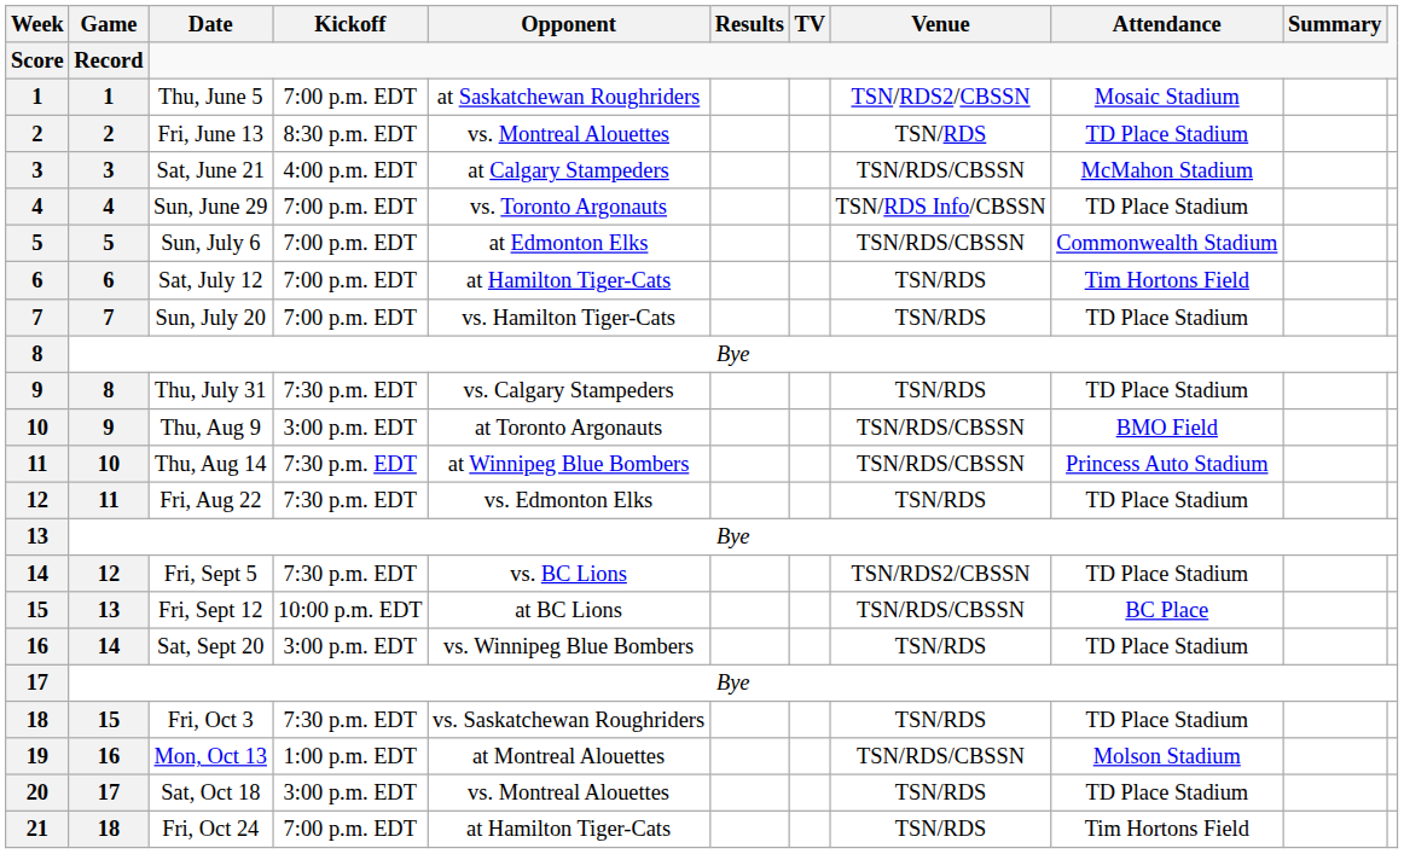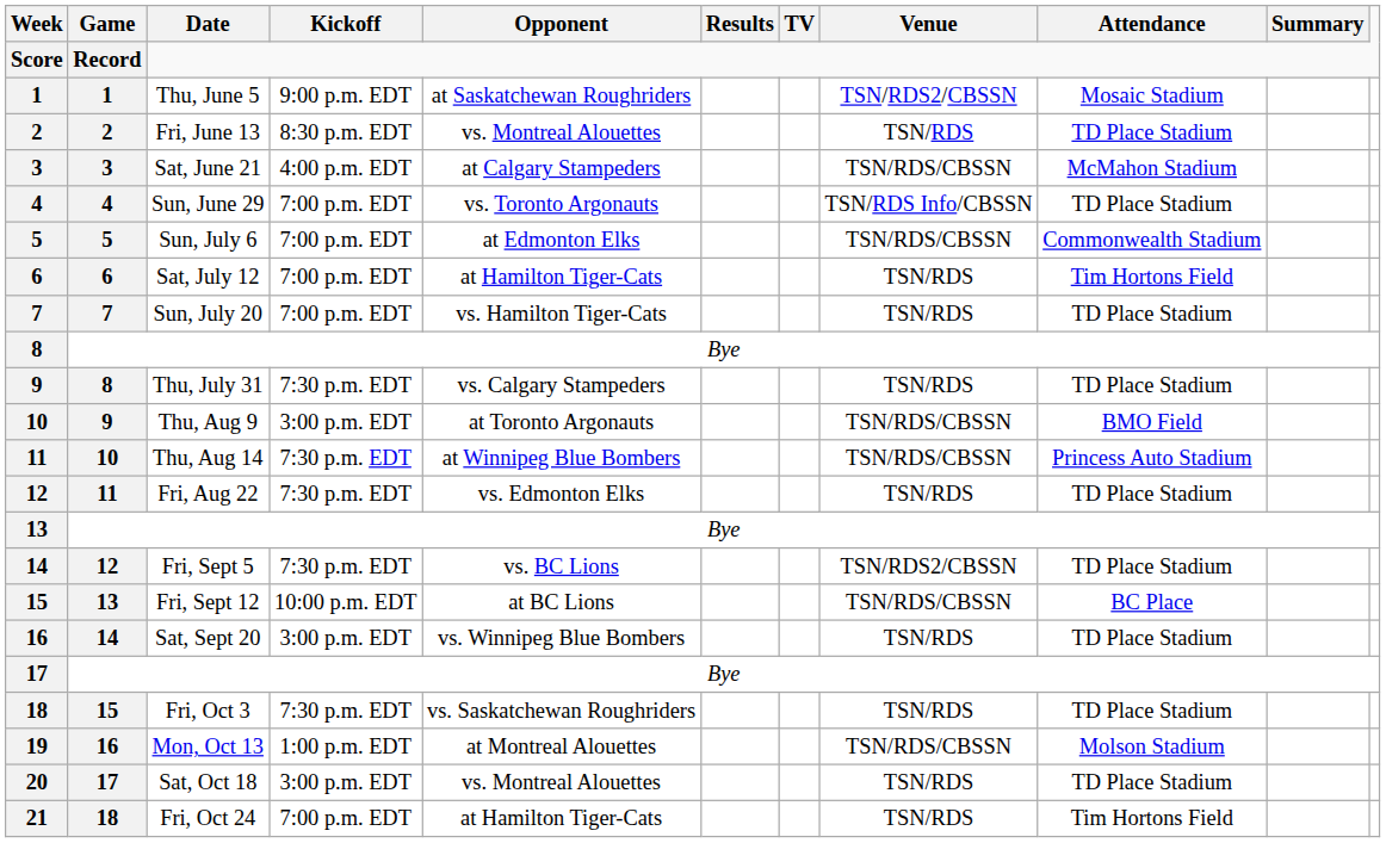Thu, June 5 | Kickoff: 7:00 p.m. EDT -> 9:00 p.m. EDT
